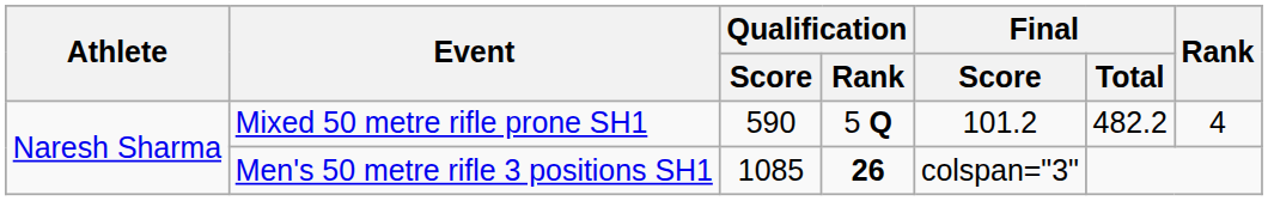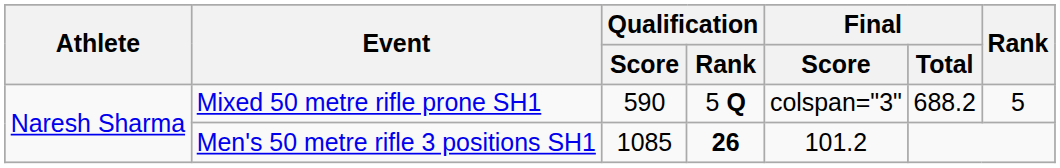Mixed 50 metre rifle prone SH1 | Final / Score: 101.2 -> colspan="3"
Mixed 50 metre rifle prone SH1 | Final / Total: 482.2 -> 688.2
Mixed 50 metre rifle prone SH1 | Rank: 4 -> 5
Men's 50 metre rifle 3 positions SH1 | Final / Score: colspan="3" -> 101.2
